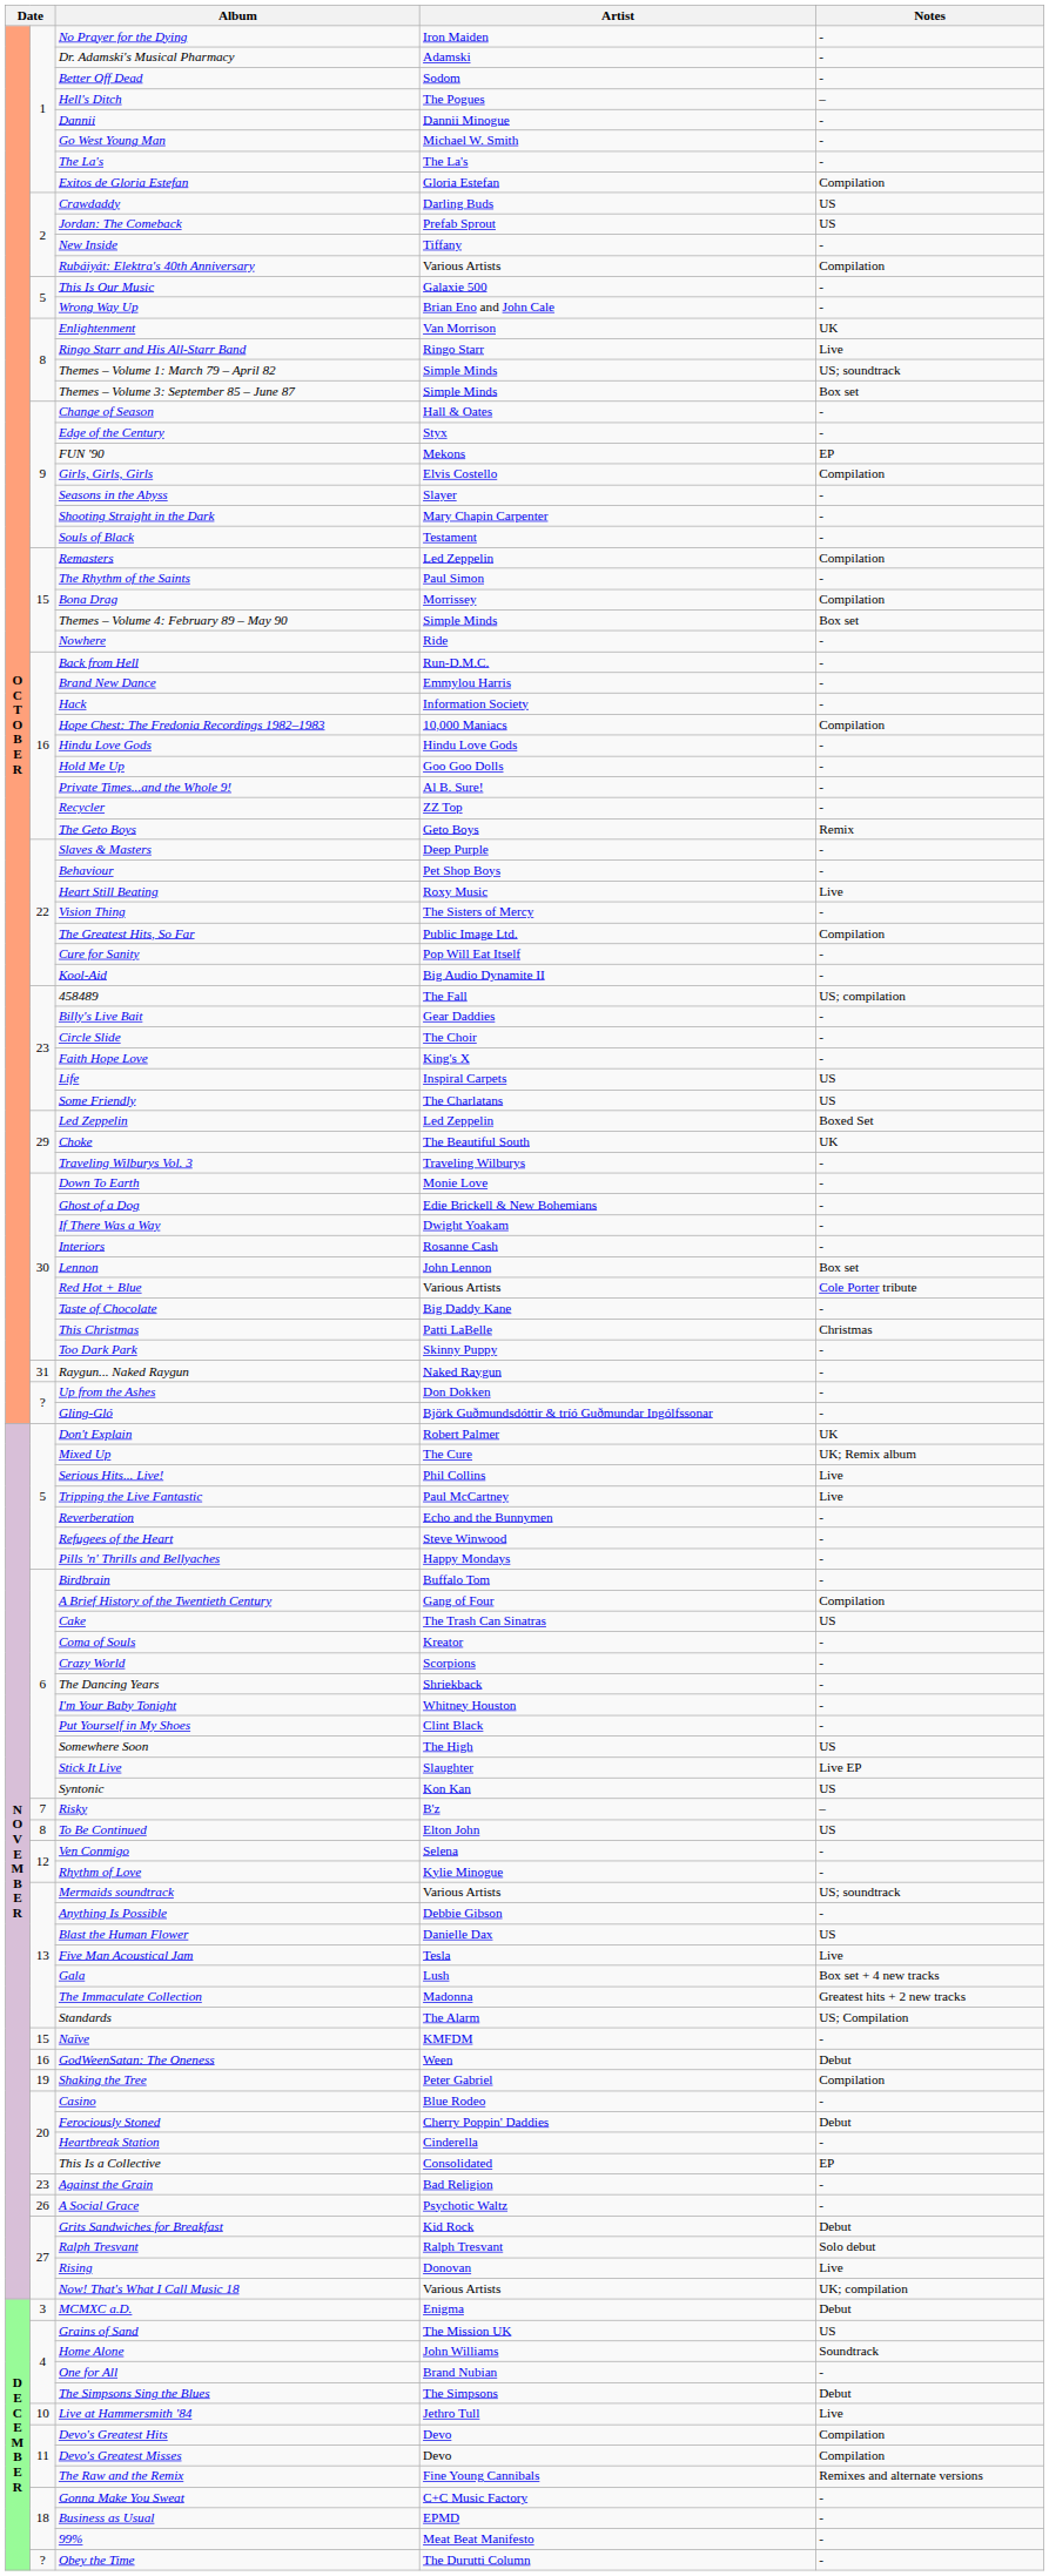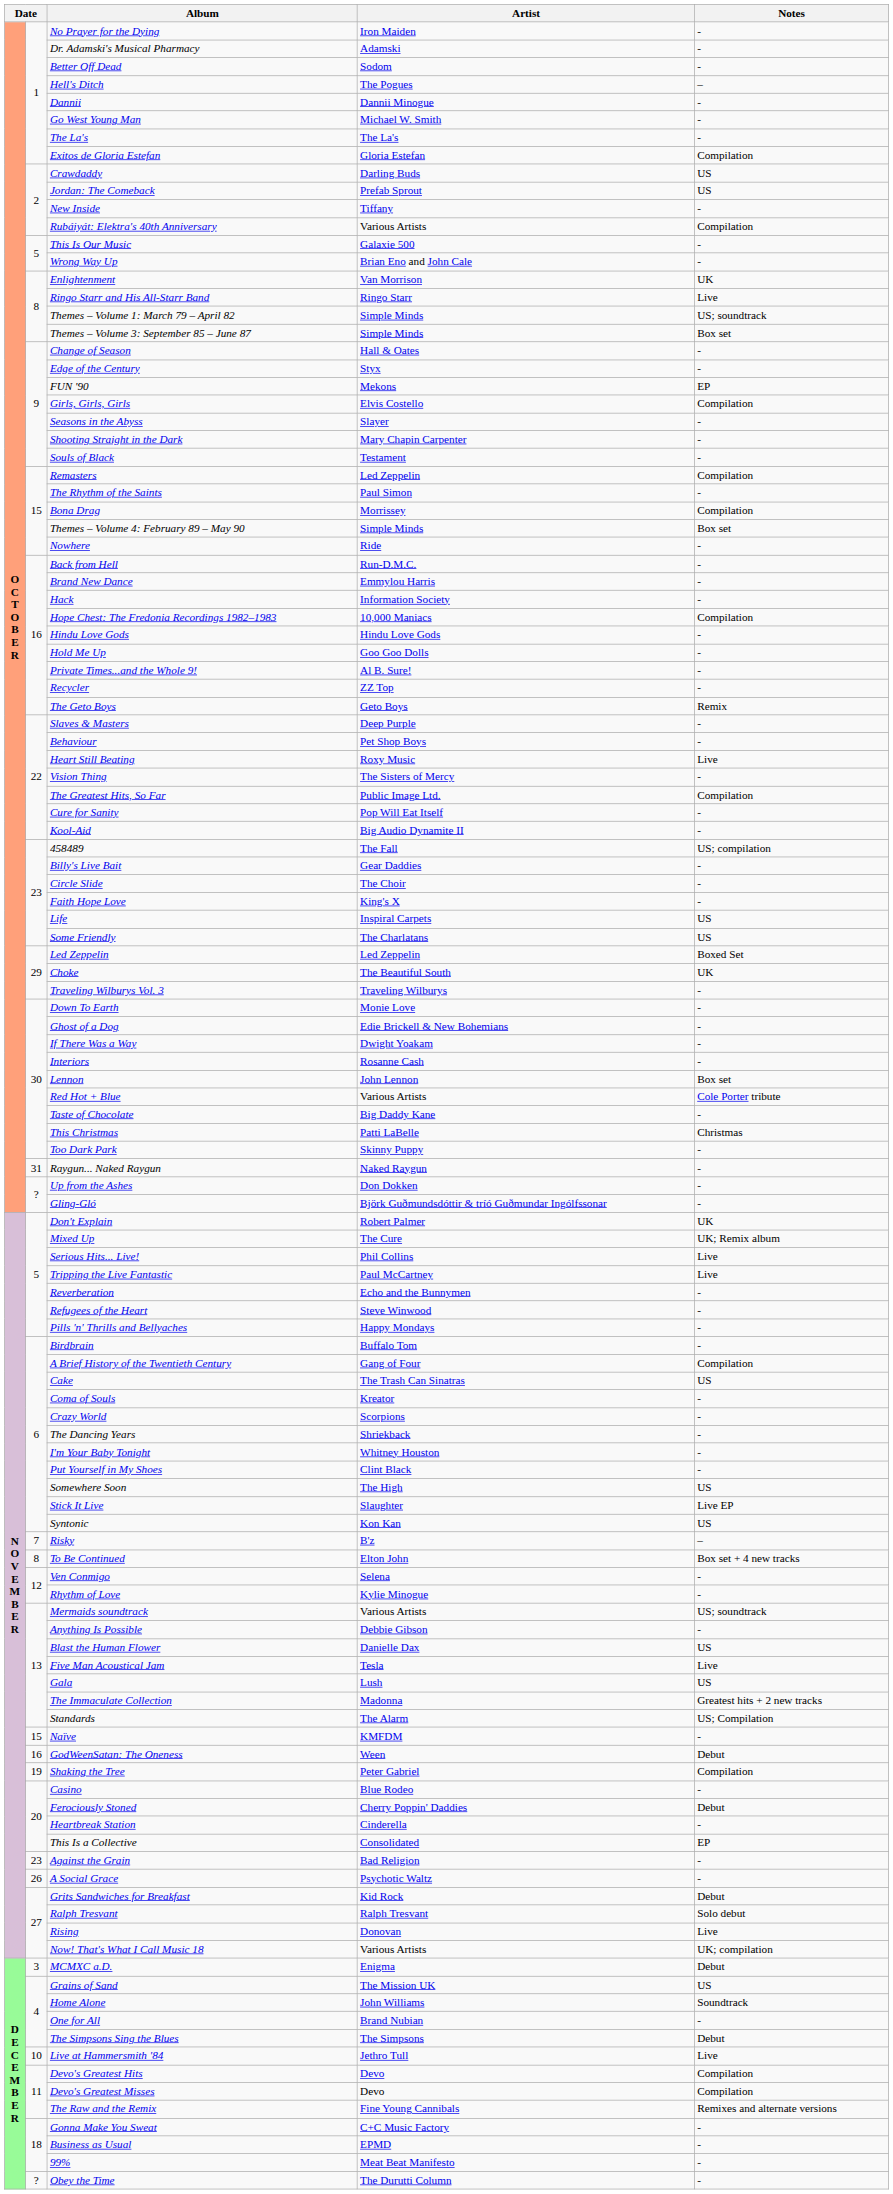To Be Continued | Notes: US -> Box set + 4 new tracks
Gala | Notes: Box set + 4 new tracks -> US
